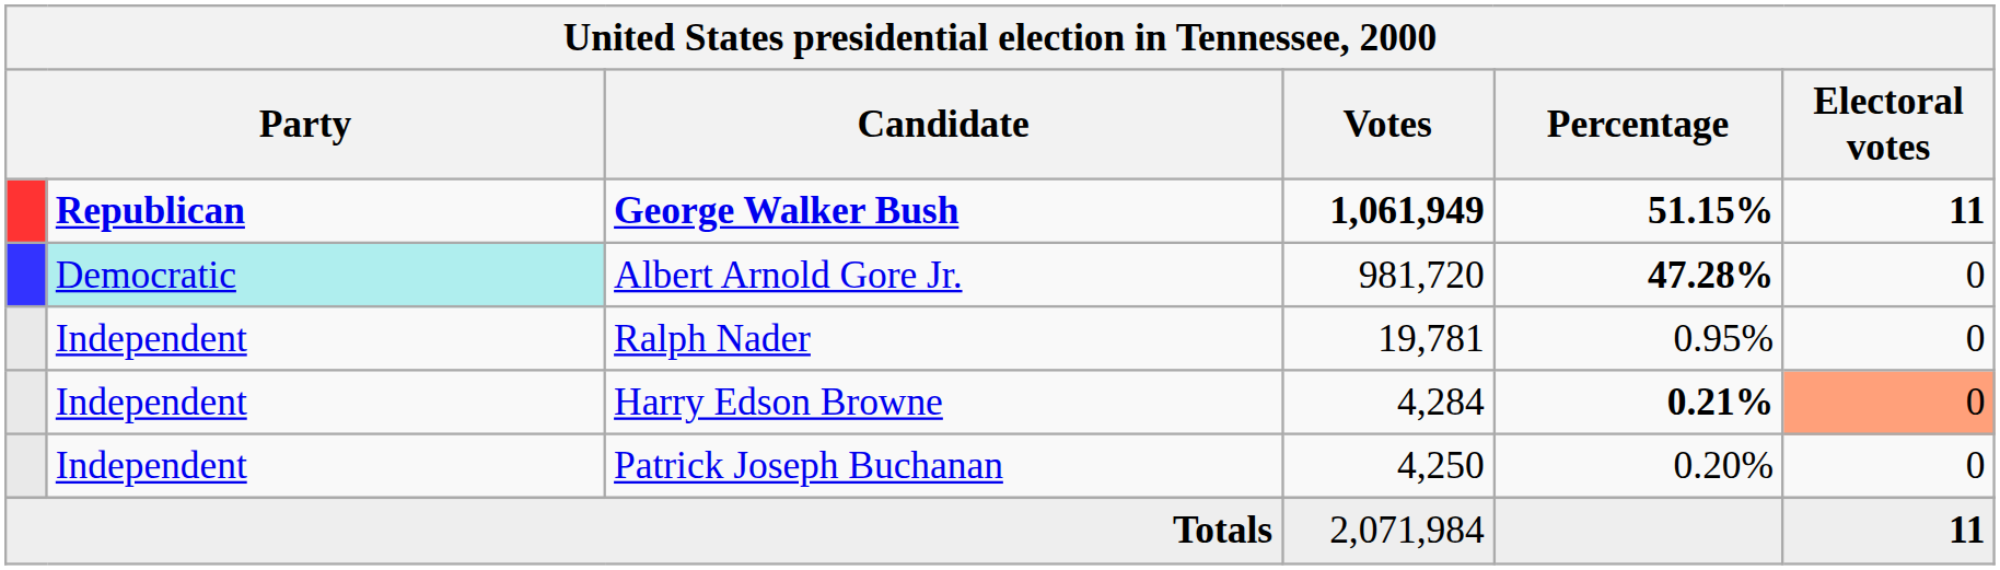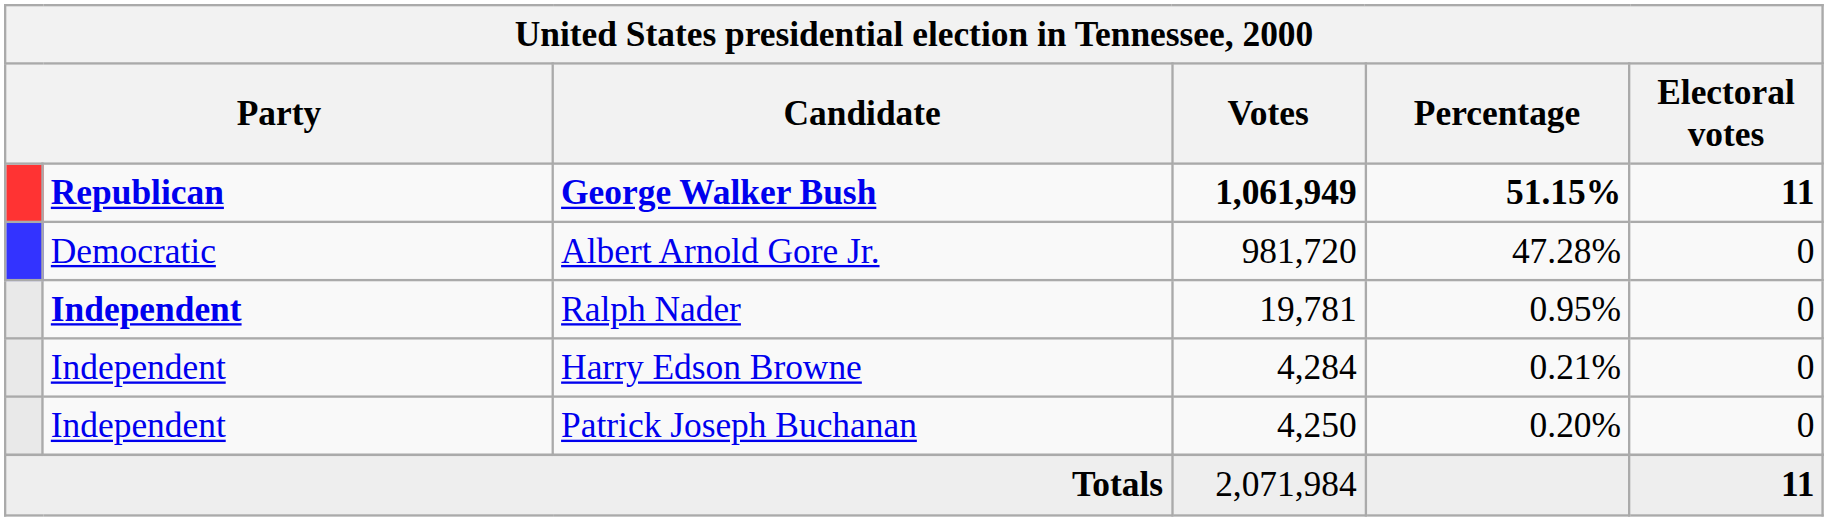Albert Arnold Gore Jr. | column 2: paleturquoise background -> no background
Albert Arnold Gore Jr. | Percentage: bold -> normal
Ralph Nader | column 2: normal -> bold
Harry Edson Browne | Percentage: bold -> normal
Harry Edson Browne | Electoral votes: lightsalmon background -> no background
